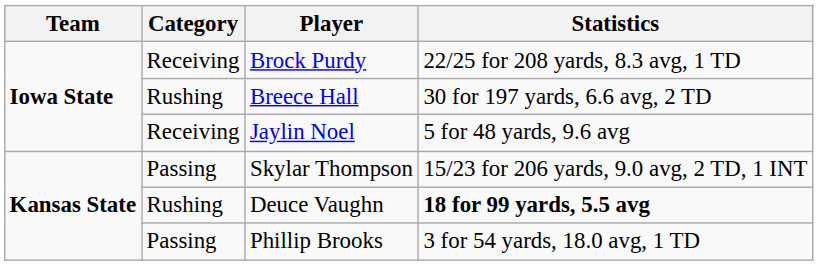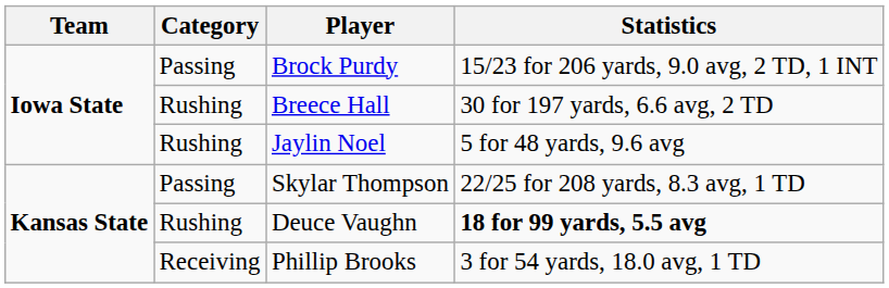Brock Purdy | Category: Receiving -> Passing
Brock Purdy | Statistics: 22/25 for 208 yards, 8.3 avg, 1 TD -> 15/23 for 206 yards, 9.0 avg, 2 TD, 1 INT
Jaylin Noel | Category: Receiving -> Rushing
Skylar Thompson | Statistics: 15/23 for 206 yards, 9.0 avg, 2 TD, 1 INT -> 22/25 for 208 yards, 8.3 avg, 1 TD
Phillip Brooks | Category: Passing -> Receiving
